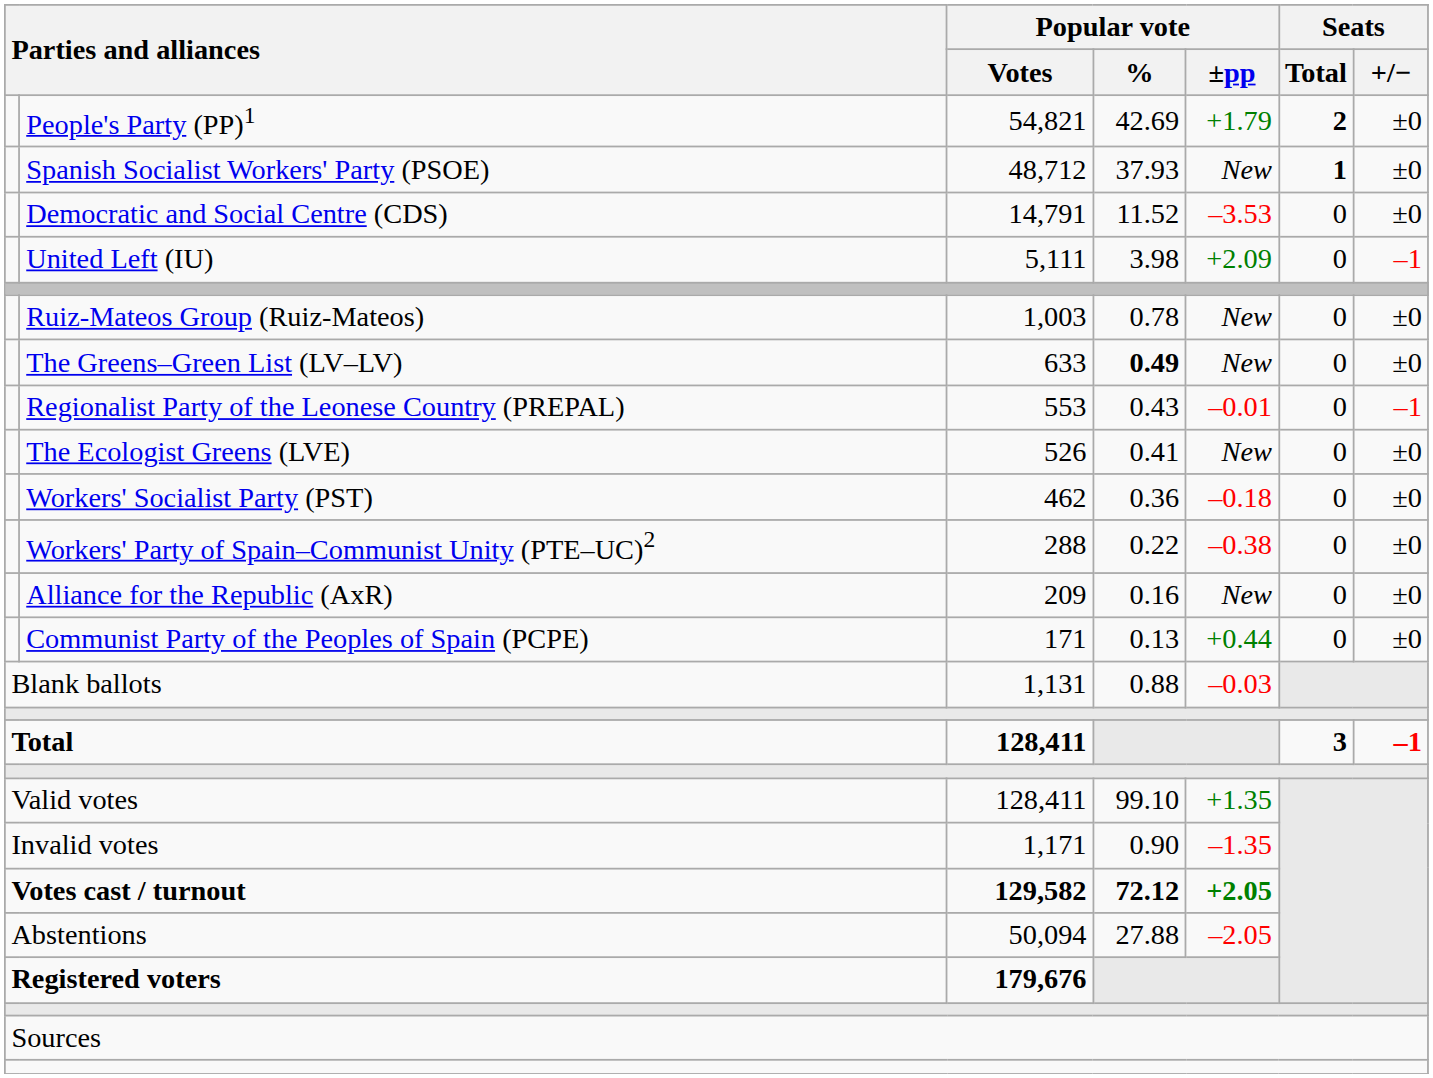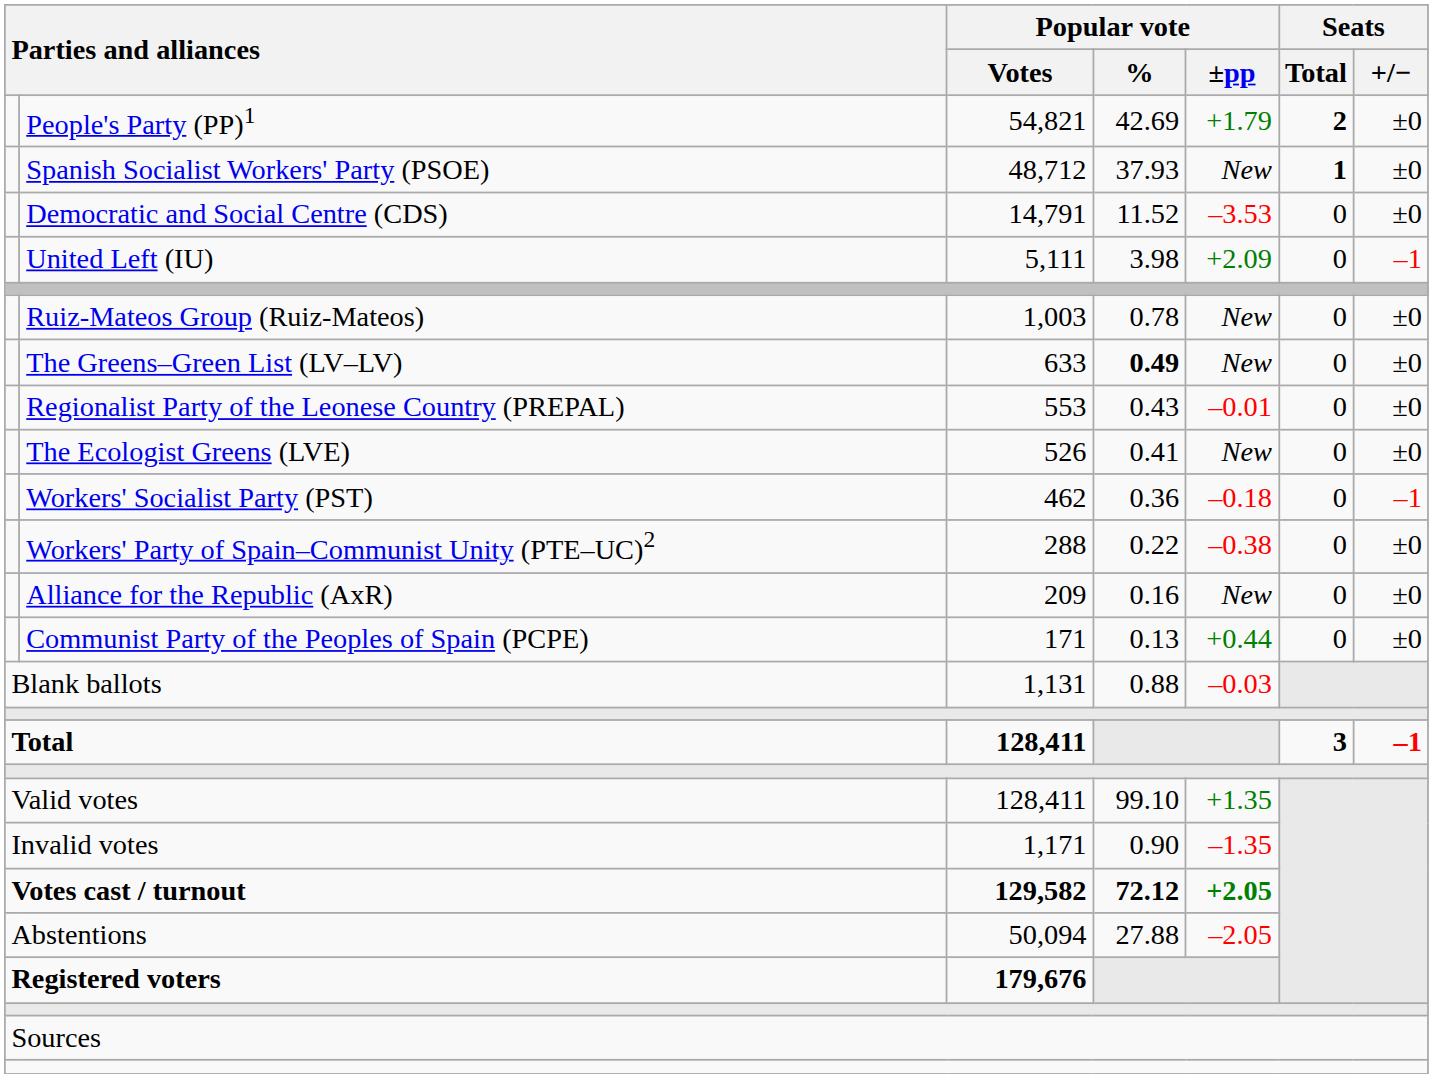Regionalist Party of the Leonese Country (PREPAL) | Seats / +/−: –1 -> ±0
Workers' Socialist Party (PST) | Seats / +/−: ±0 -> –1
